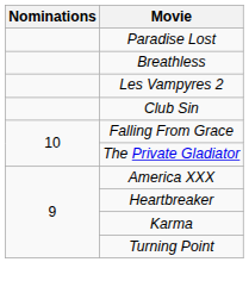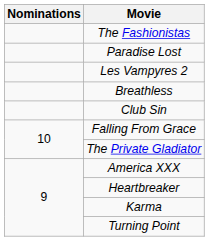+ row: The Fashionistas
rows swapped: Les Vampyres 2 <-> Breathless
